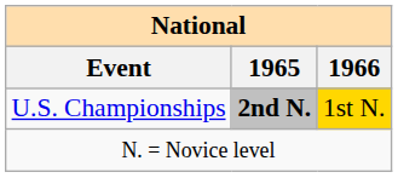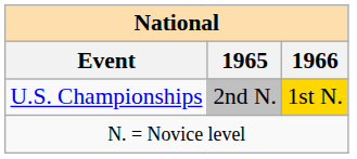U.S. Championships | 1965: bold -> normal
